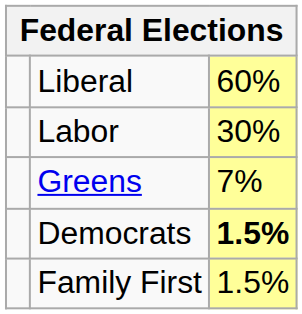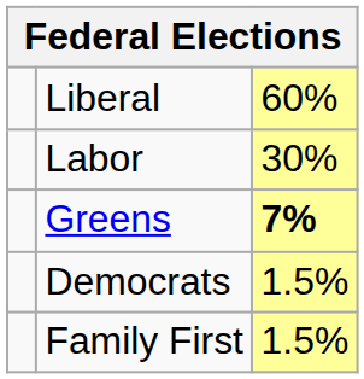Greens | column 3: normal -> bold
Democrats | column 3: bold -> normal
